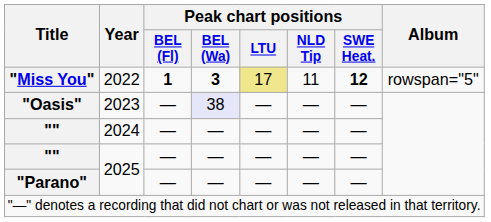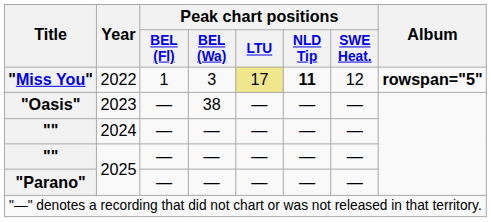"Miss You" | Peak chart positions / BEL (Fl): bold -> normal
"Miss You" | Peak chart positions / BEL (Wa): bold -> normal
"Miss You" | Peak chart positions / NLD Tip: normal -> bold
"Miss You" | Peak chart positions / SWE Heat.: bold -> normal
"Miss You" | Album: normal -> bold
"Oasis" | Peak chart positions / BEL (Wa): lavender background -> no background
